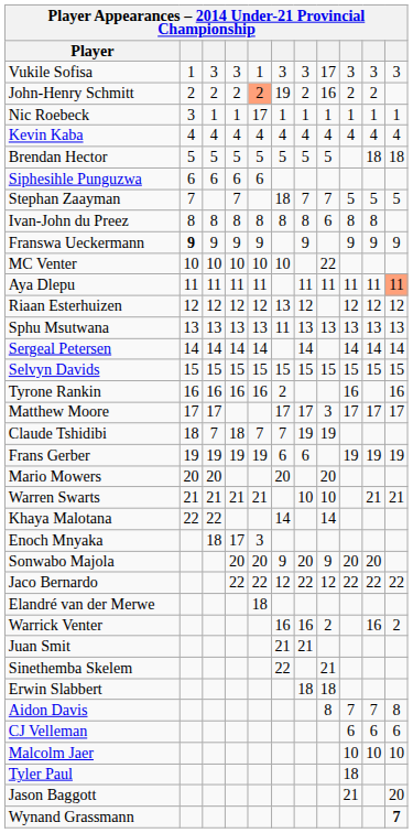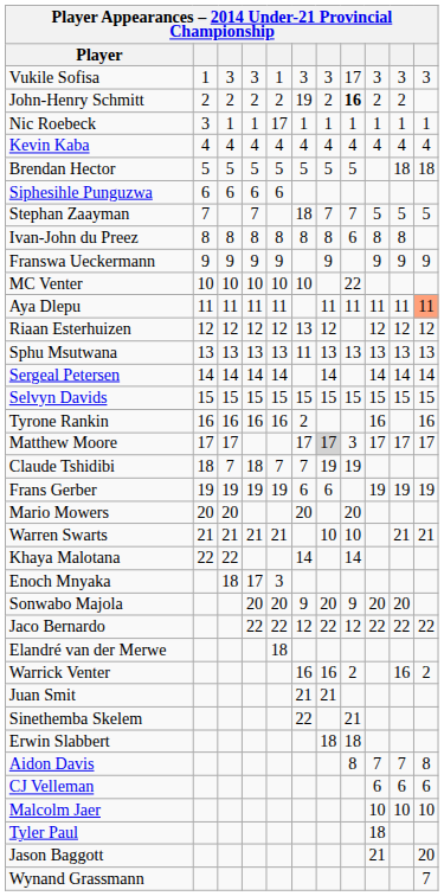John-Henry Schmitt | column 5: lightsalmon background -> no background
John-Henry Schmitt | column 8: normal -> bold
Franswa Ueckermann | column 2: bold -> normal
Matthew Moore | column 7: no background -> lightgrey background
Wynand Grassmann | column 11: bold -> normal
